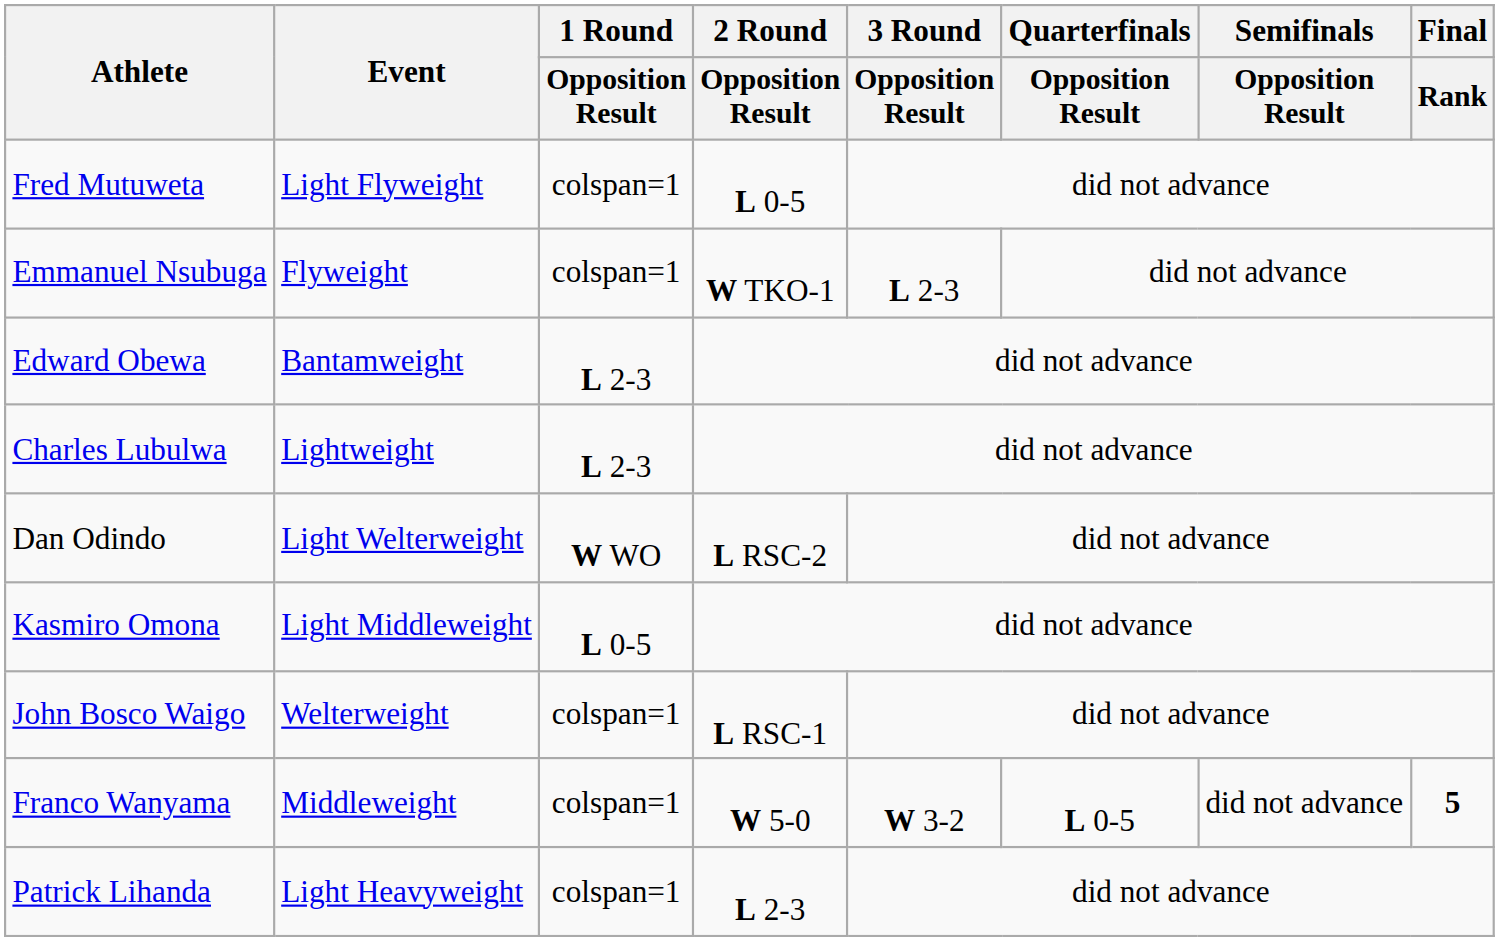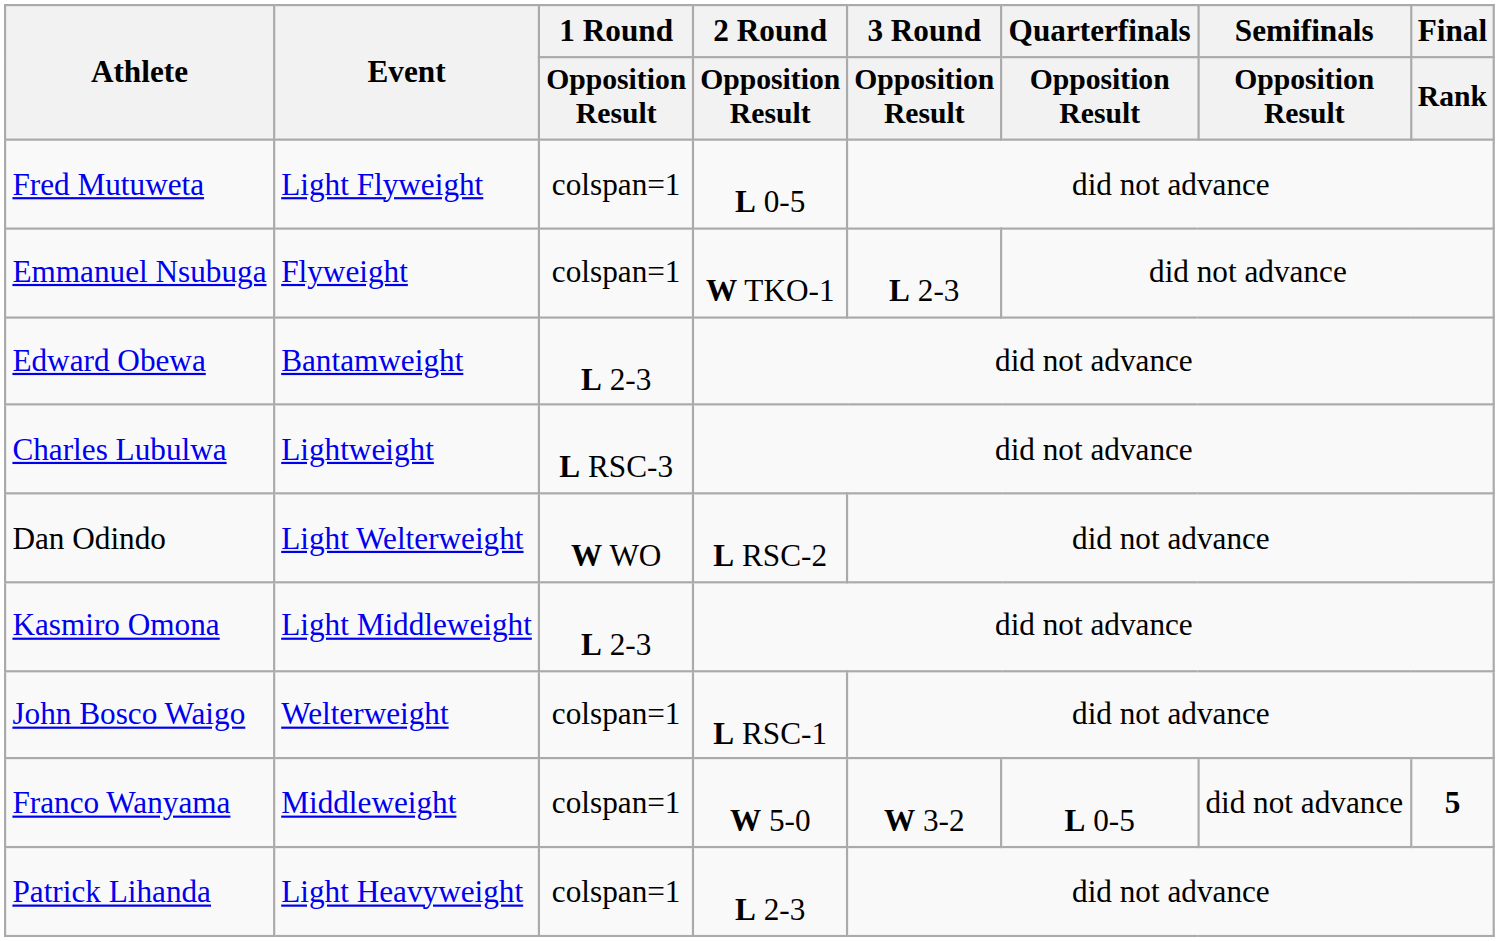Charles Lubulwa | 1 Round / Opposition Result: L 2-3 -> L RSC-3
Kasmiro Omona | 1 Round / Opposition Result: L 0-5 -> L 2-3
